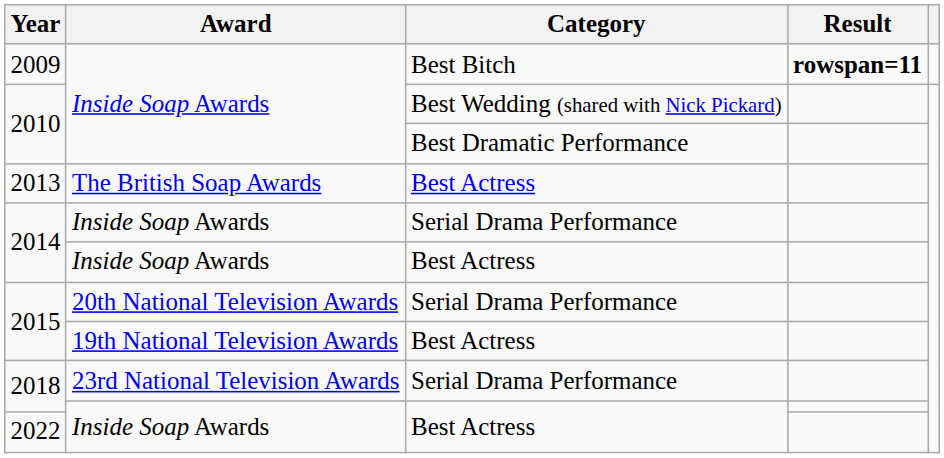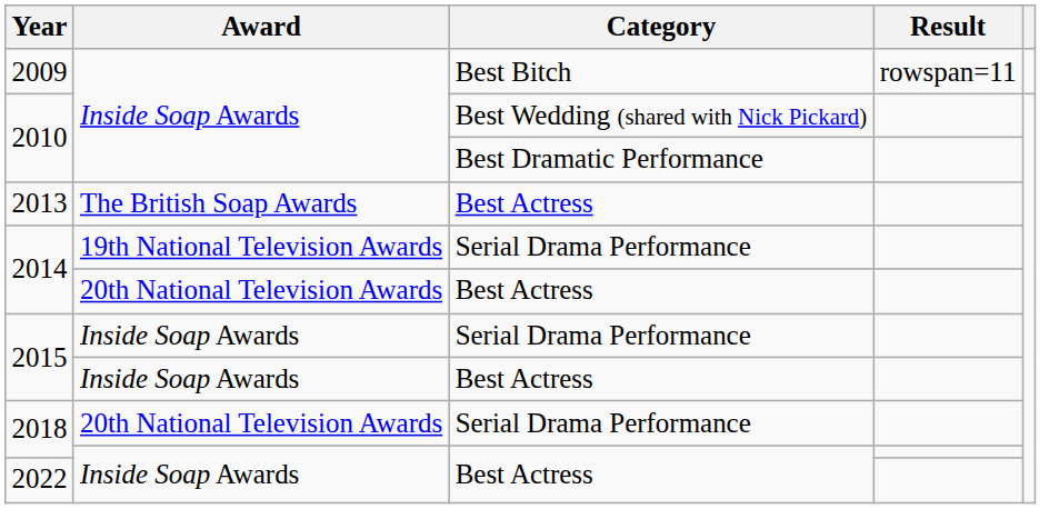2009 | Result: bold -> normal
2014 / Serial Drama Performance | Award: Inside Soap Awards -> 19th National Television Awards
2014 / Best Actress | Award: Inside Soap Awards -> 20th National Television Awards
2015 / Serial Drama Performance | Award: 20th National Television Awards -> Inside Soap Awards
2015 / Best Actress | Award: 19th National Television Awards -> Inside Soap Awards
2018 / Serial Drama Performance | Award: 23rd National Television Awards -> 20th National Television Awards
